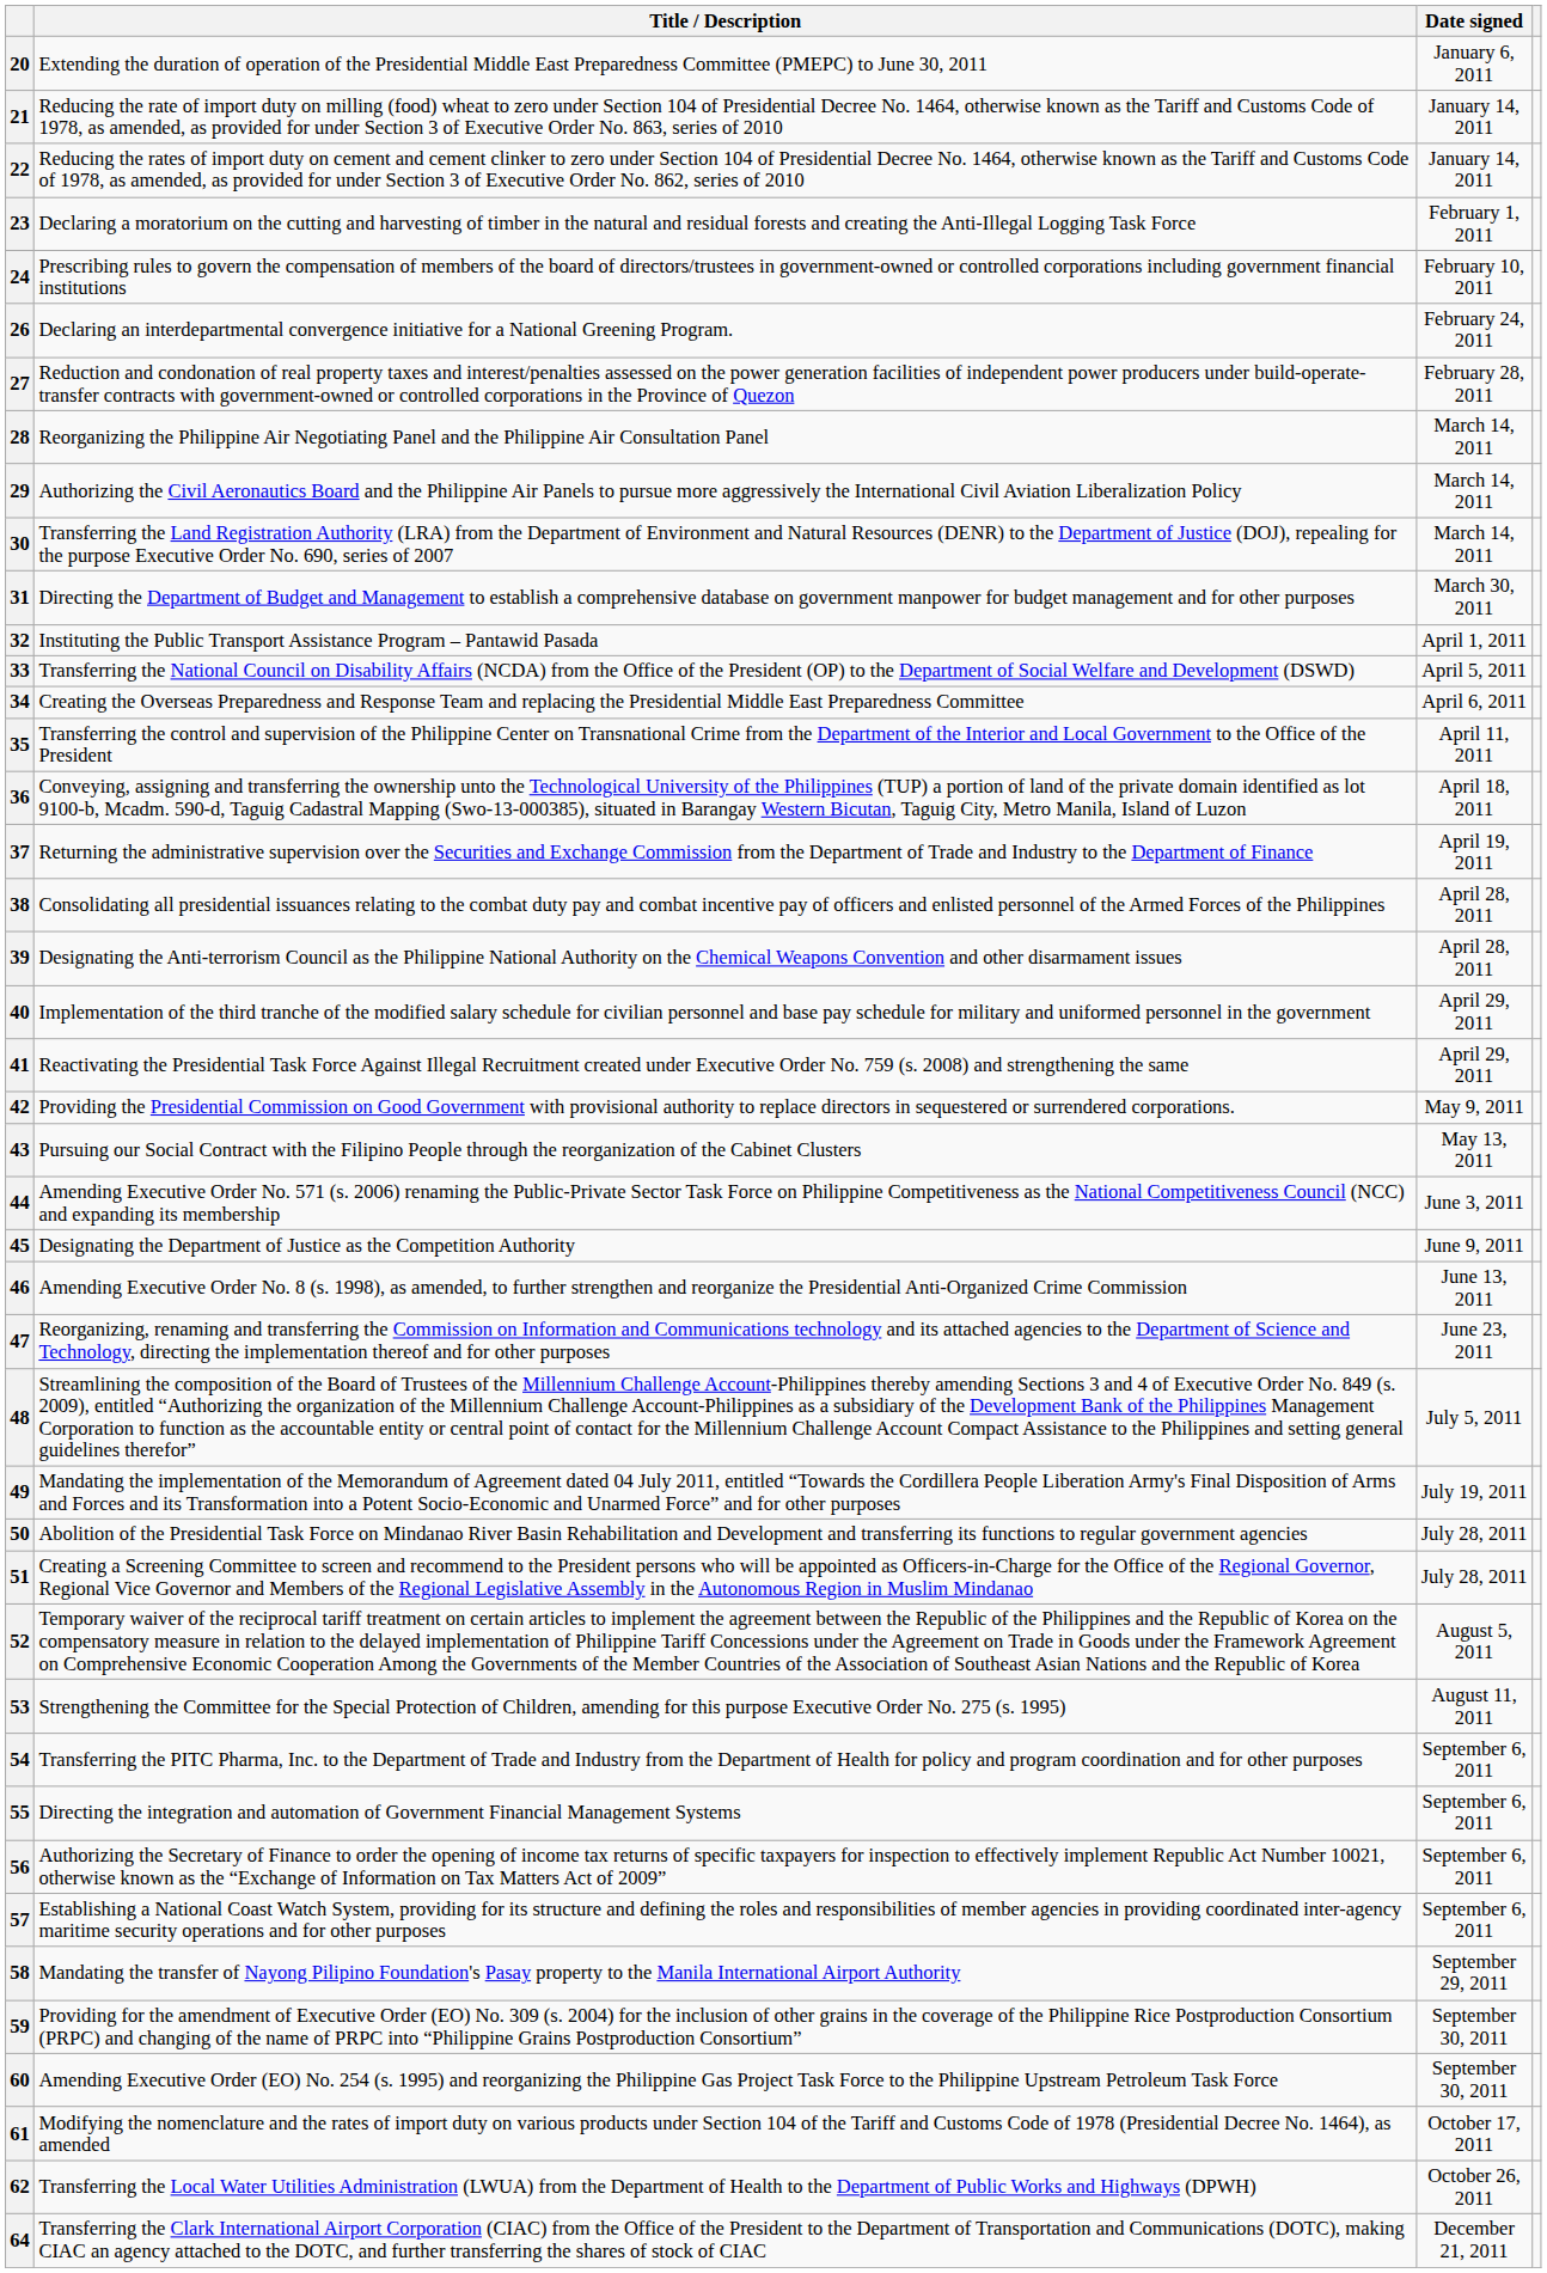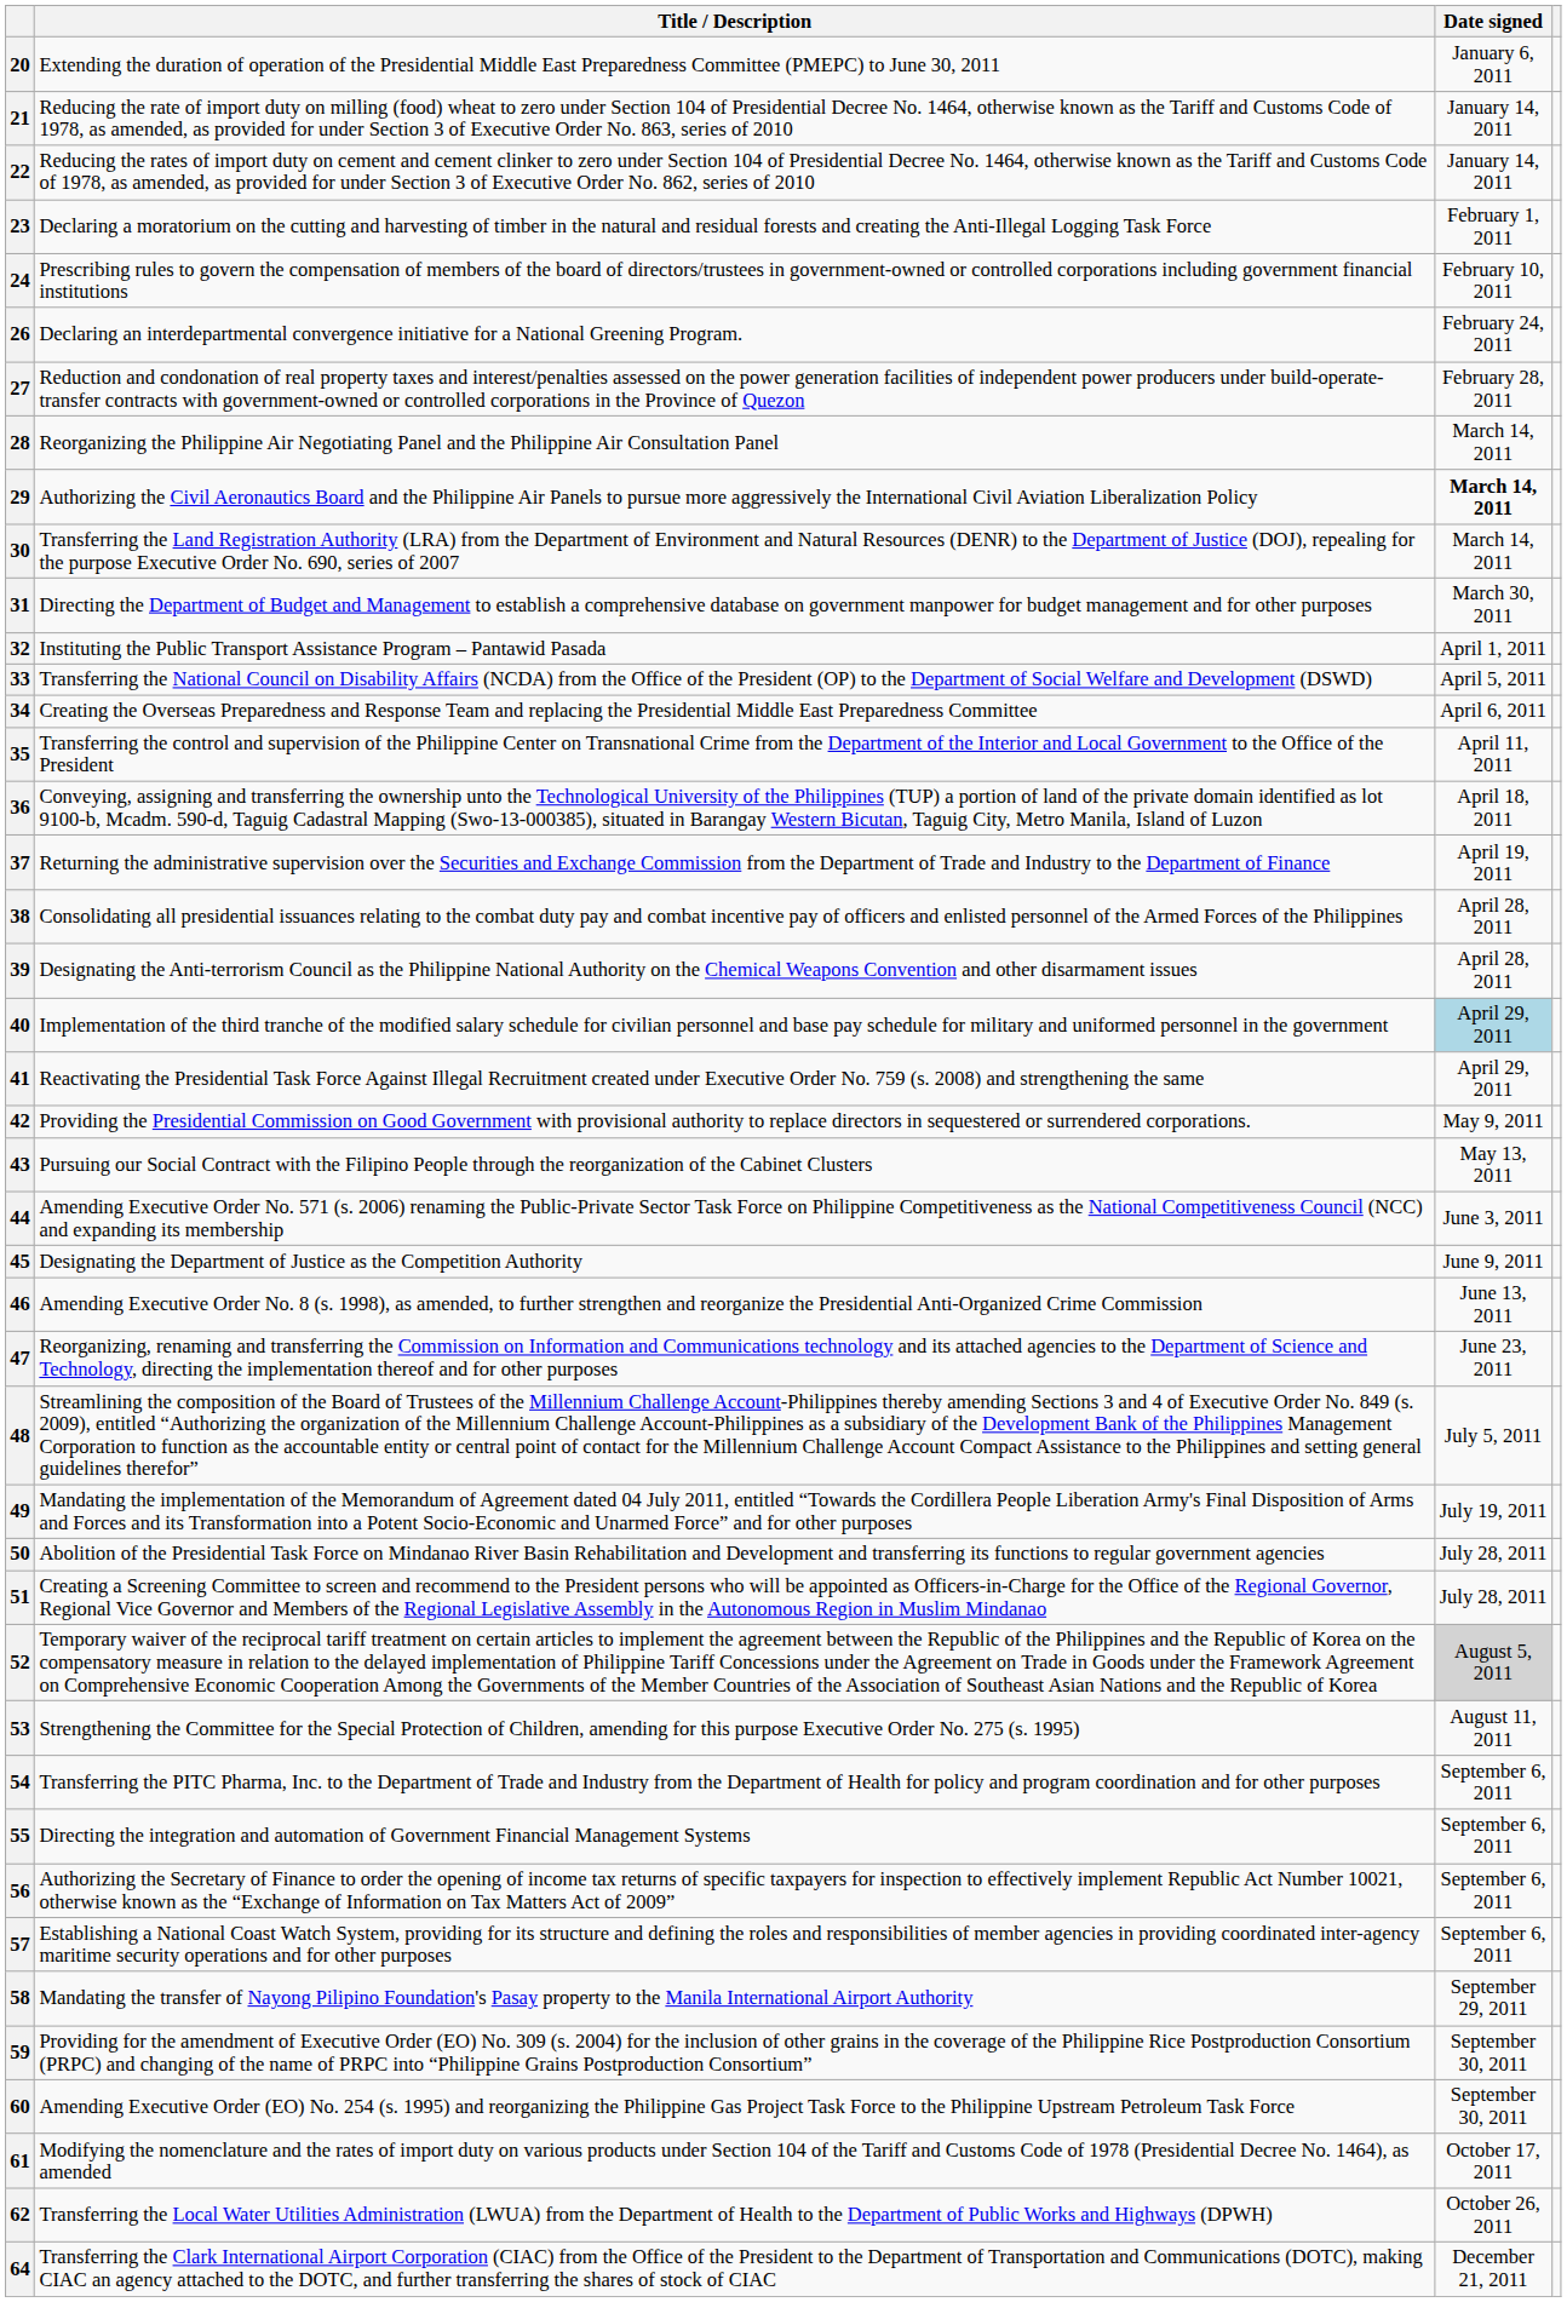29 | Date signed: normal -> bold
40 | Date signed: no background -> lightblue background
52 | Date signed: no background -> lightgrey background
